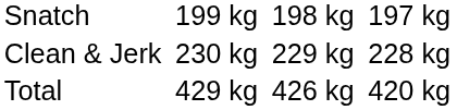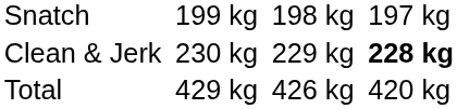Clean & Jerk | column 4: normal -> bold
